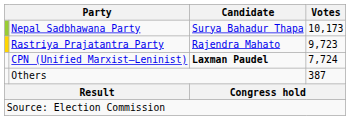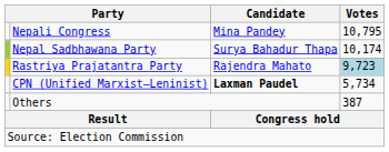+ row: Nepali Congress | Mina Pandey | 10,795
Nepal Sadbhawana Party | Votes: 10,173 -> 10,174
Rastriya Prajatantra Party | Votes: no background -> lightblue background
CPN (Unified Marxist–Leninist) | Votes: 7,724 -> 5,734
